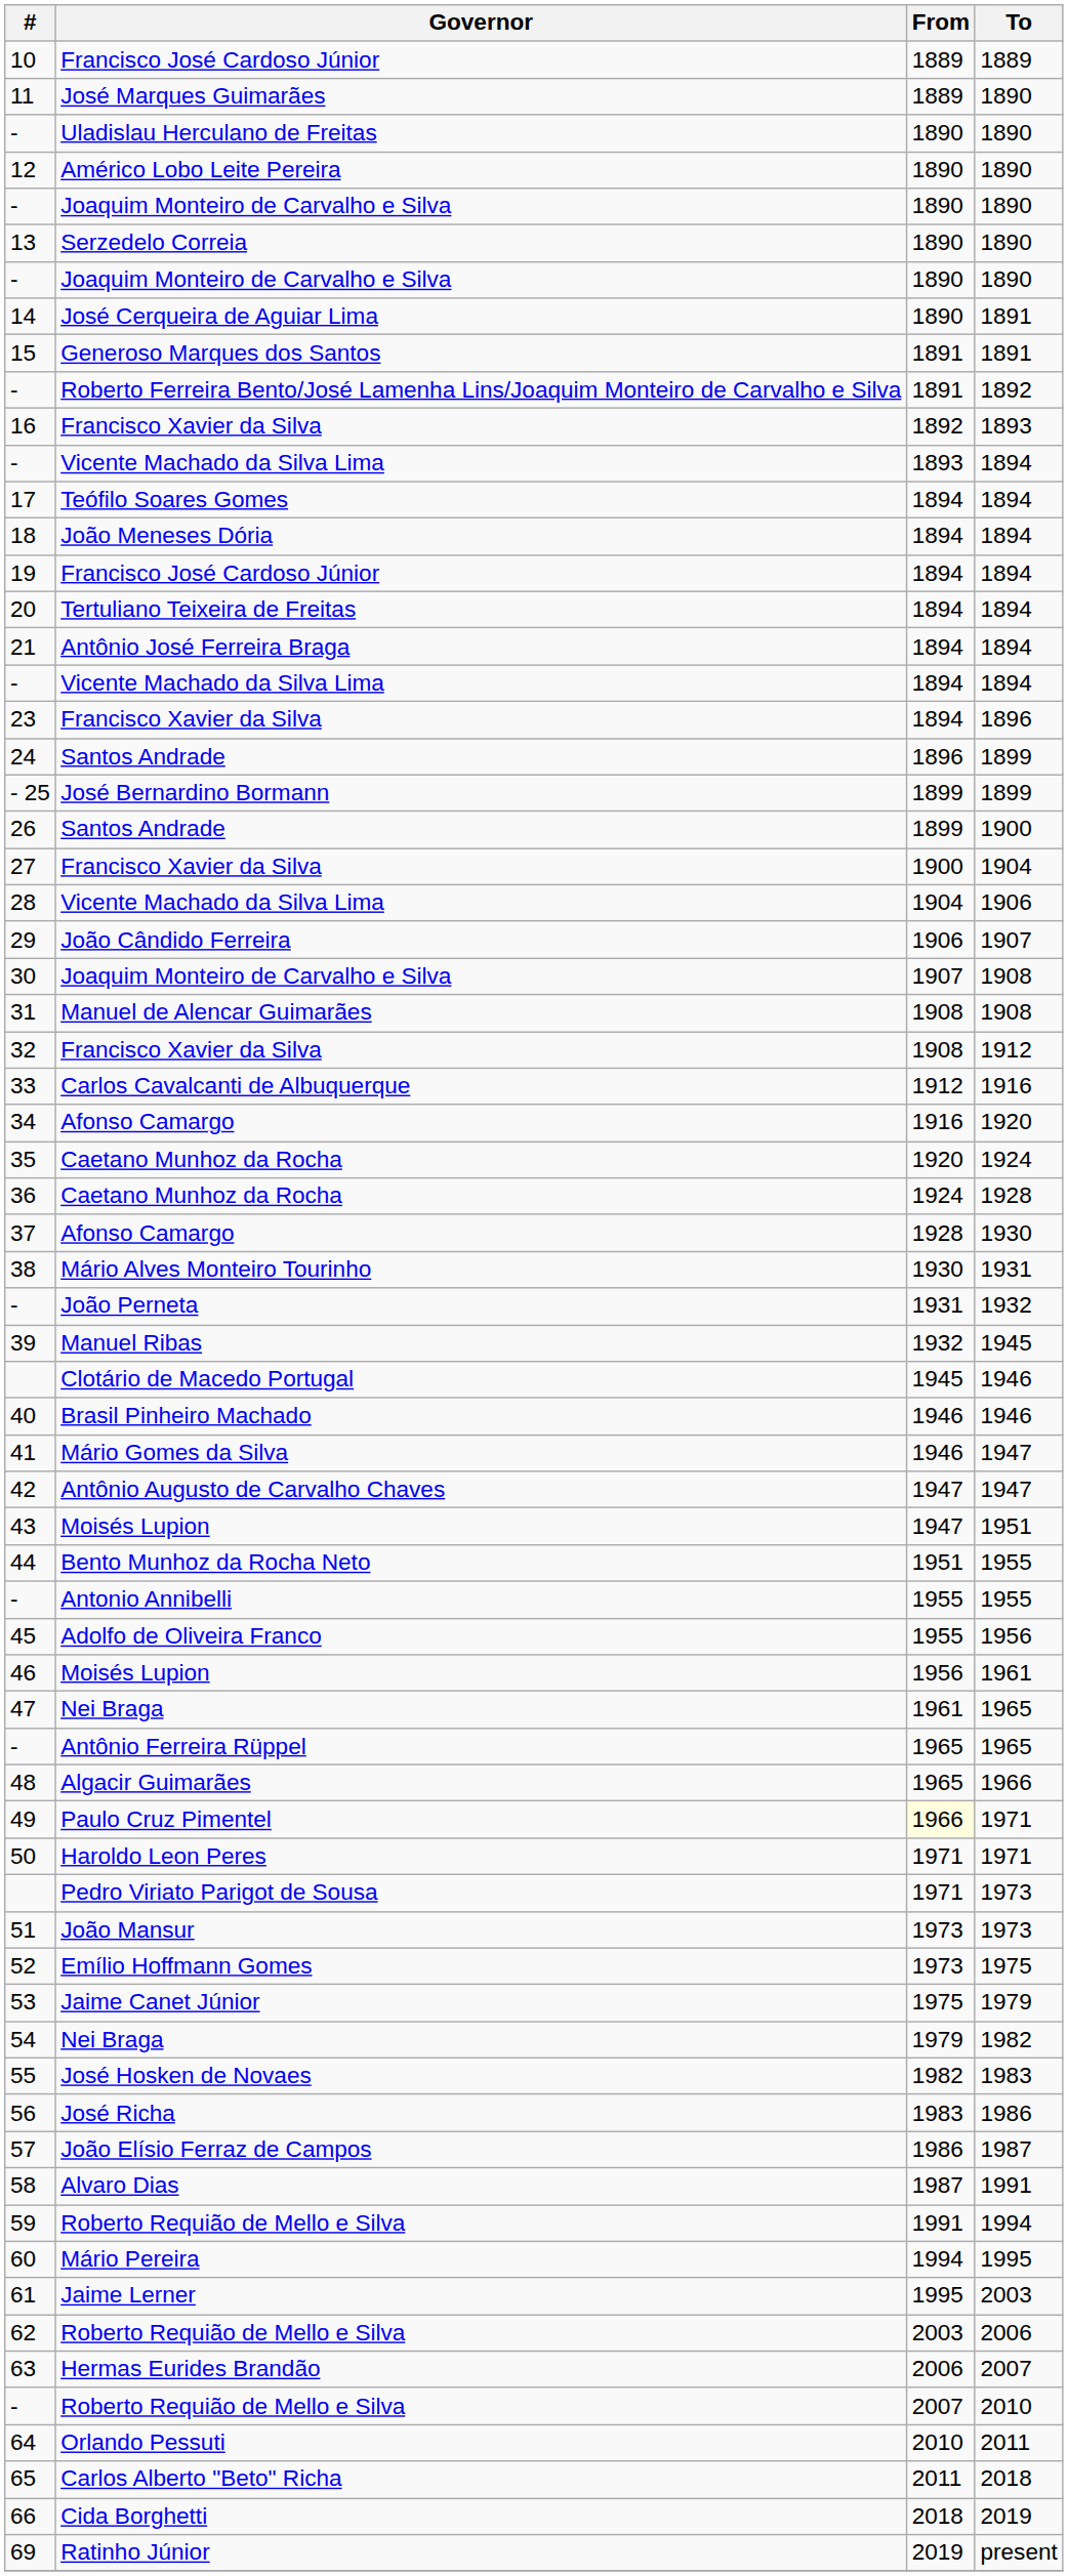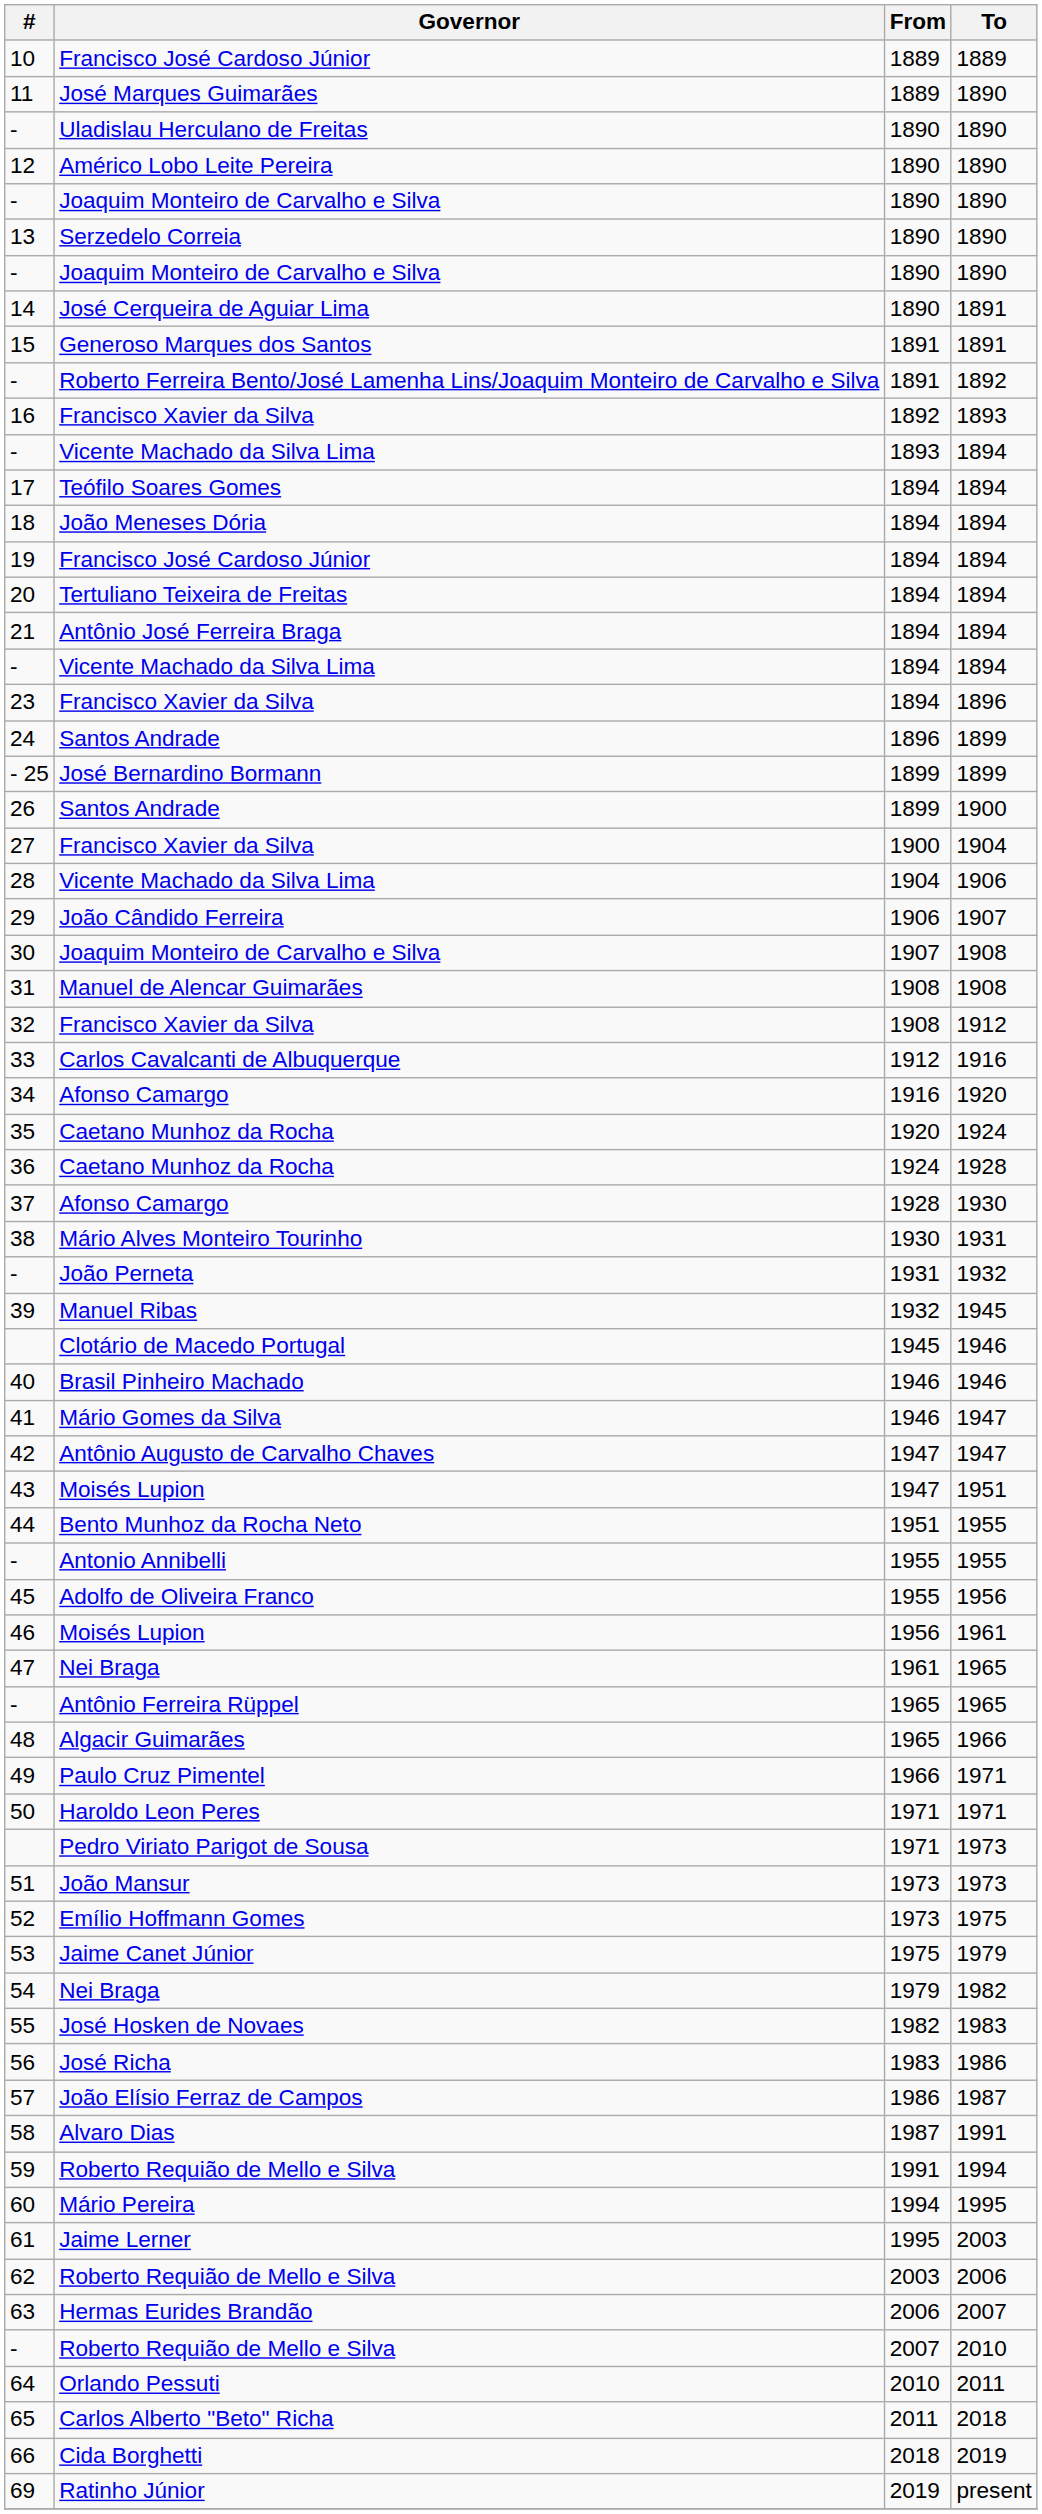49 | From: lightyellow background -> no background
